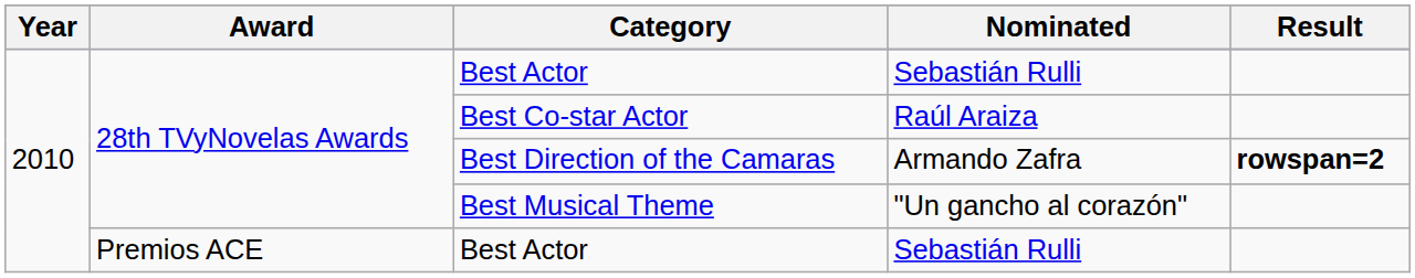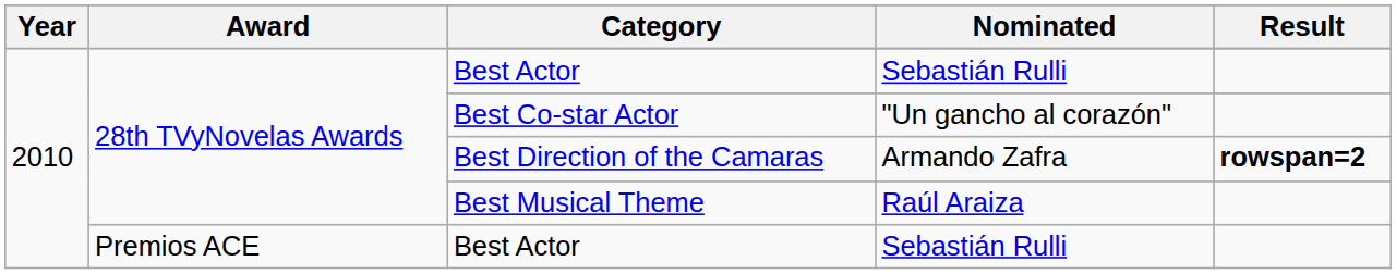Best Co-star Actor | Nominated: Raúl Araiza -> "Un gancho al corazón"
Best Musical Theme | Nominated: "Un gancho al corazón" -> Raúl Araiza
